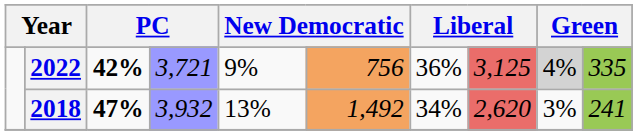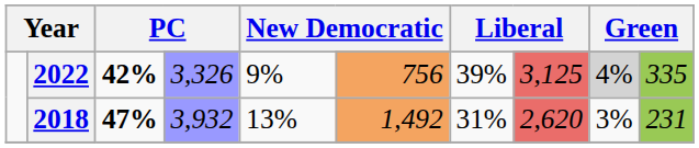2022 | column 4: 3,721 -> 3,326
2022 | column 7: 36% -> 39%
2018 | column 7: 34% -> 31%
2018 | column 10: 241 -> 231
